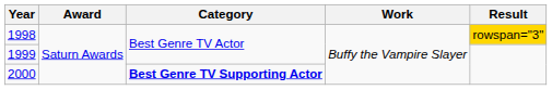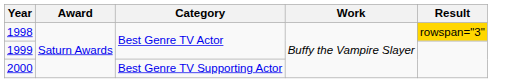2000 | Category: bold -> normal
